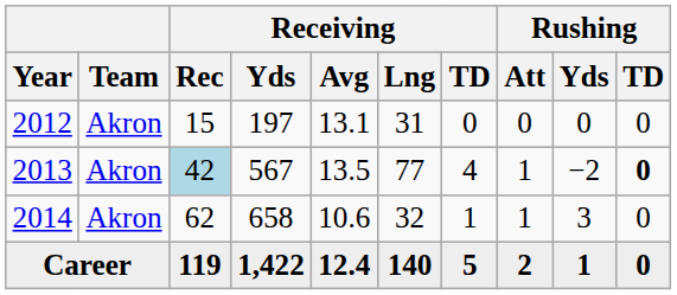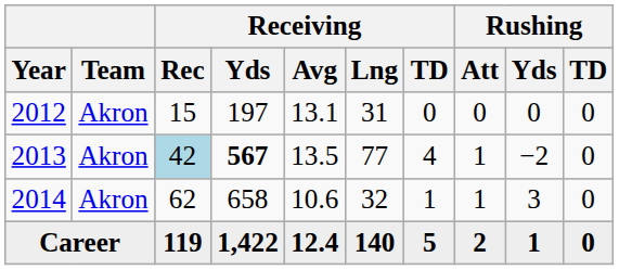2013 | Receiving / Yds: normal -> bold
2013 | Rushing / TD: bold -> normal
